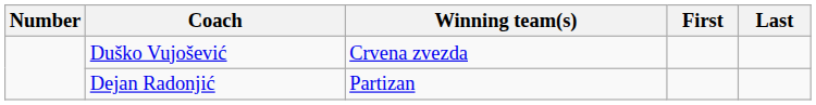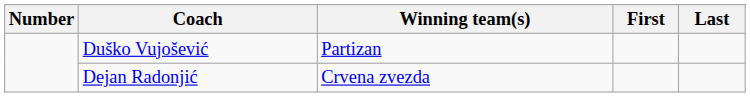Duško Vujošević | Winning team(s): Crvena zvezda -> Partizan
Dejan Radonjić | Winning team(s): Partizan -> Crvena zvezda
